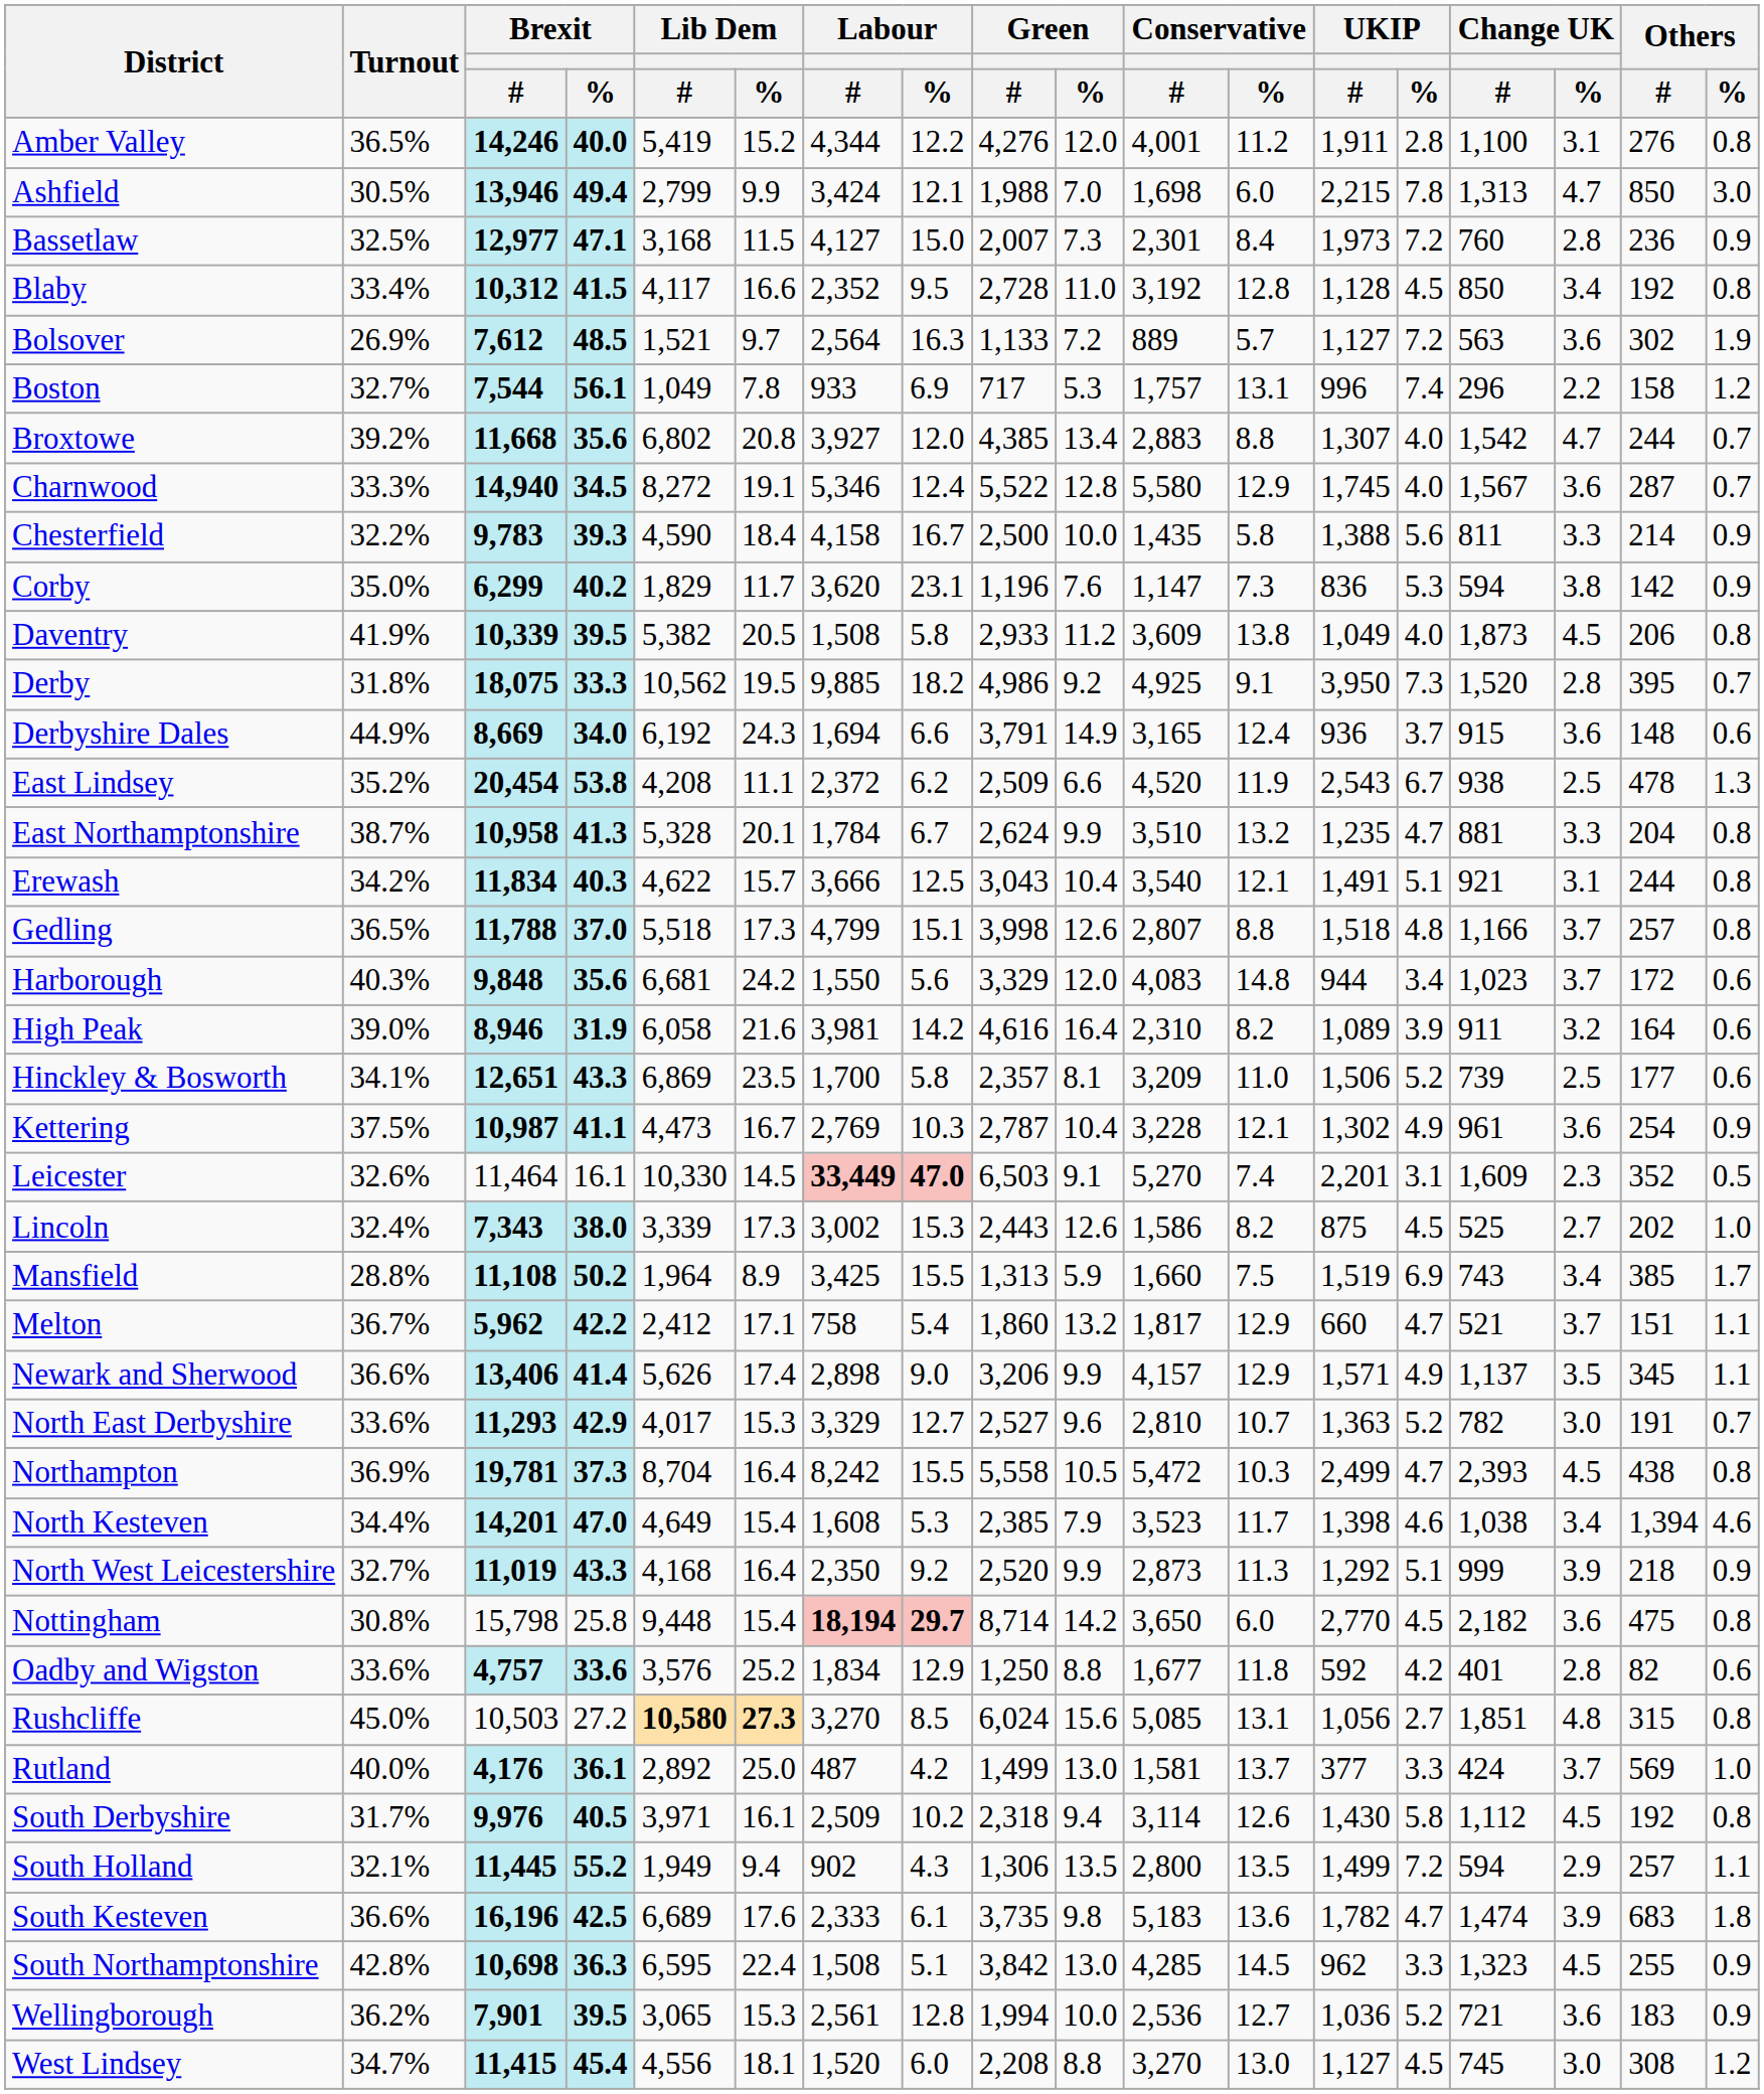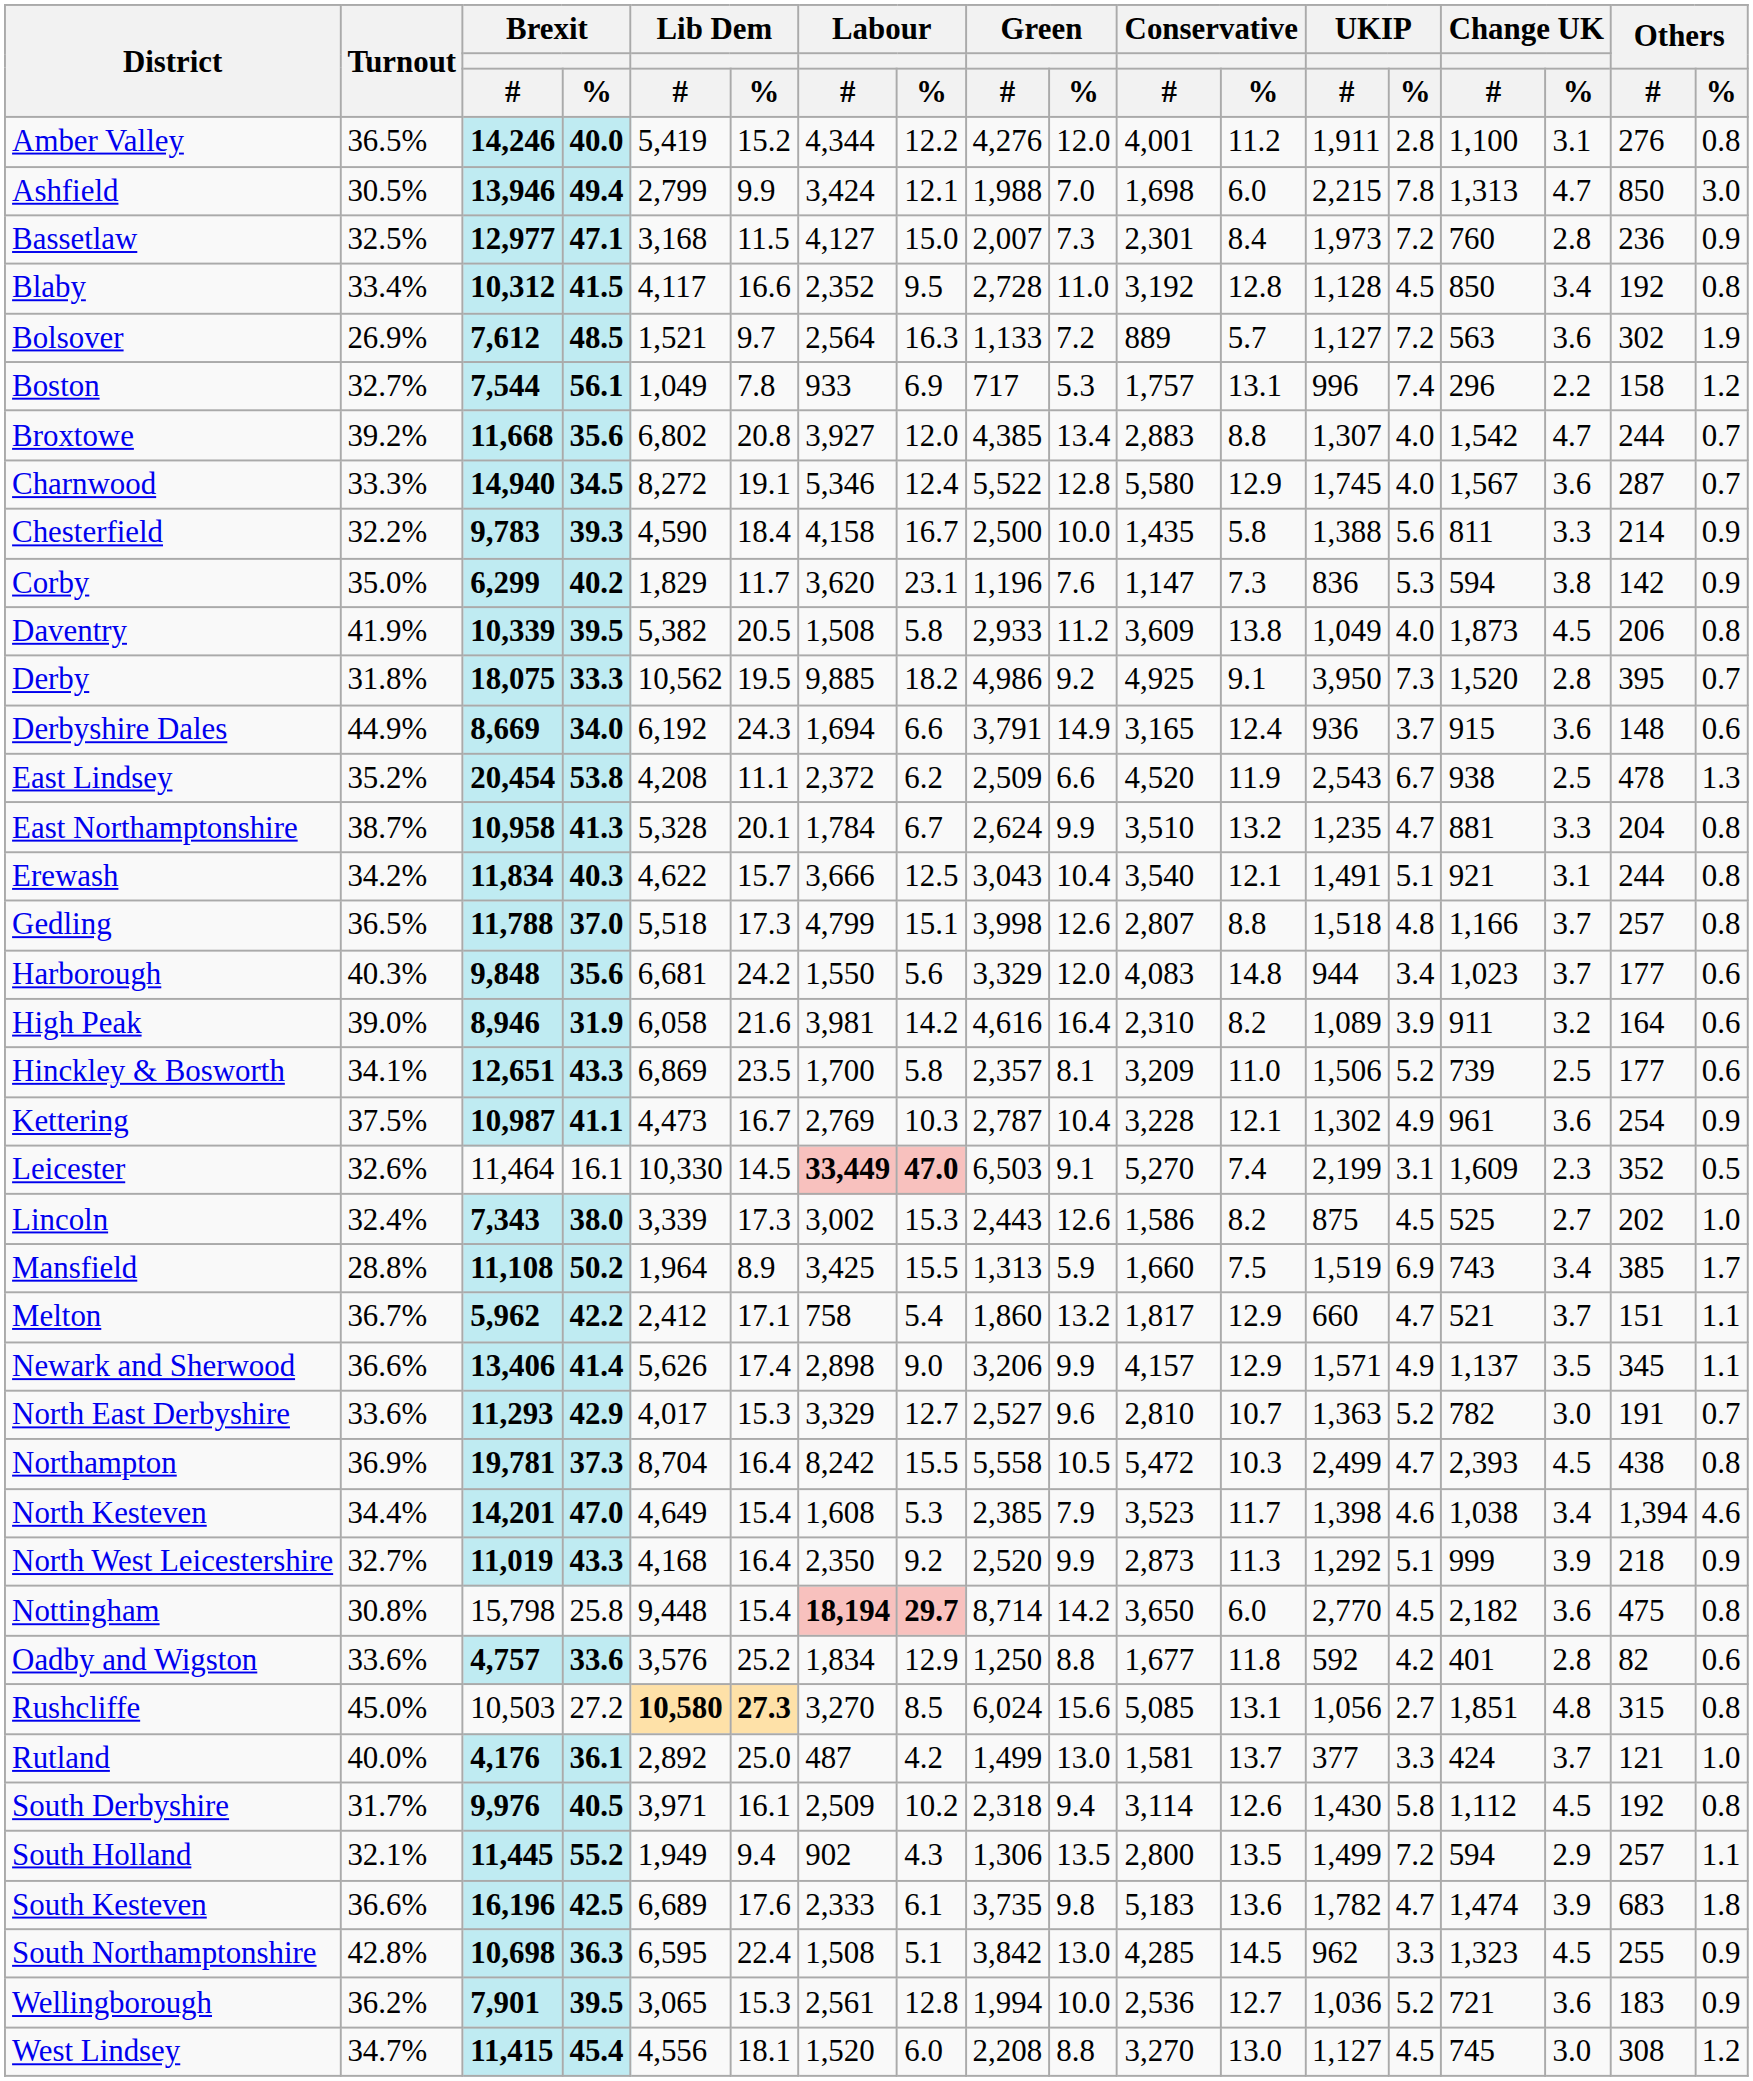Harborough | Others / #: 172 -> 177
Leicester | UKIP / #: 2,201 -> 2,199
Rutland | Others / #: 569 -> 121
